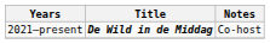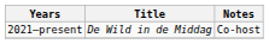2021–present | Title: bold -> normal
